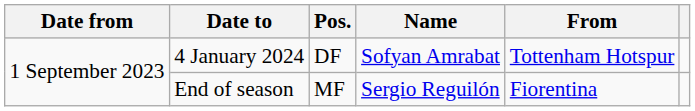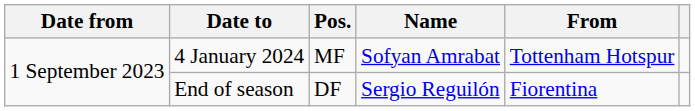4 January 2024 | Pos.: DF -> MF
End of season | Pos.: MF -> DF
